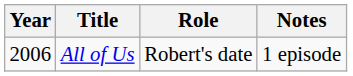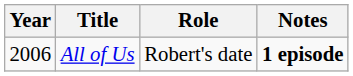row 2 | Notes: normal -> bold
